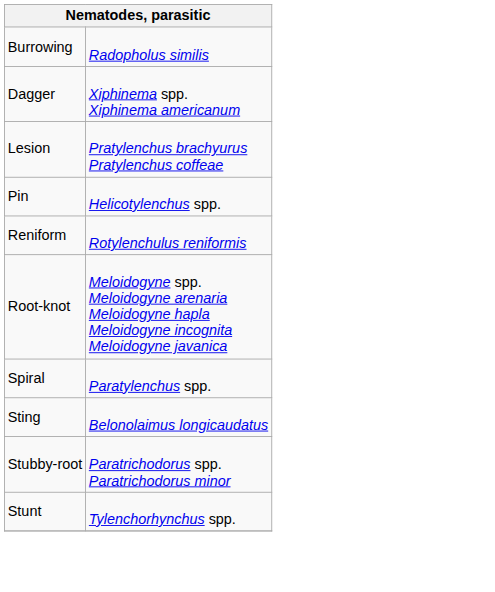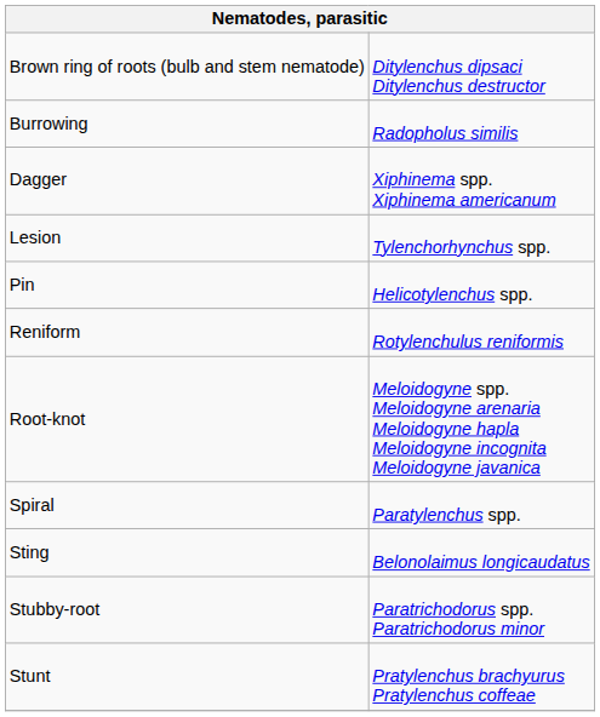+ row: Brown ring of roots (bulb and stem nematode) | Ditylenchus dipsaci Ditylenchus destructor
Lesion | column 2: Pratylenchus brachyurus Pratylenchus coffeae -> Tylenchorhynchus spp.
Stunt | column 2: Tylenchorhynchus spp. -> Pratylenchus brachyurus Pratylenchus coffeae
